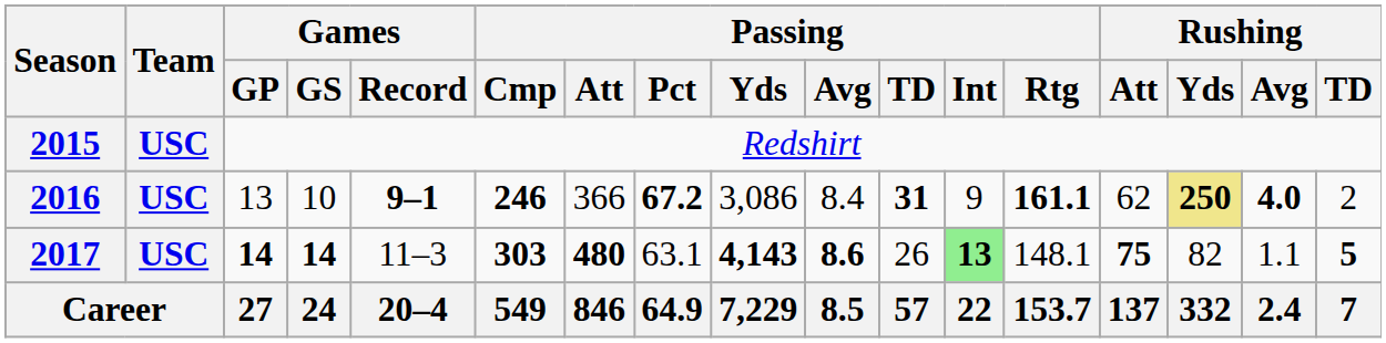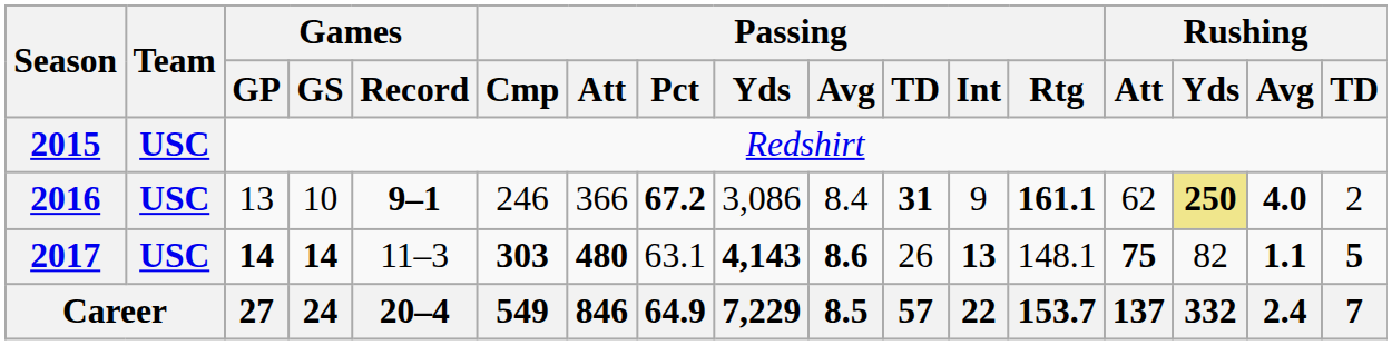2016 | Passing / Cmp: bold -> normal
2017 | Passing / Int: lightgreen background -> no background
2017 | Rushing / Avg: normal -> bold
